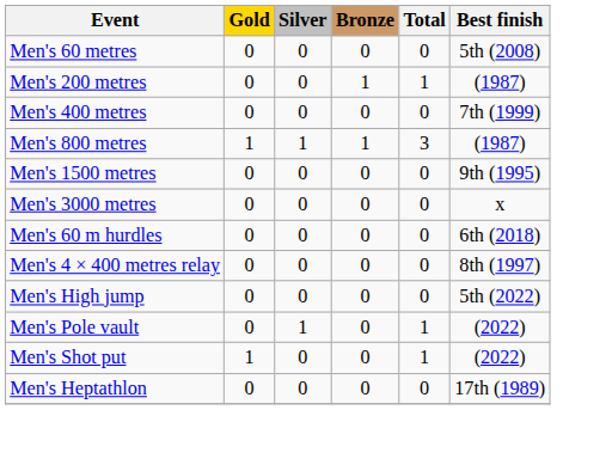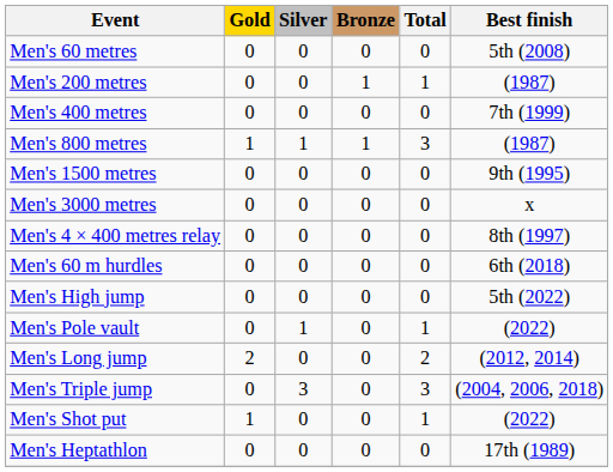rows swapped: Men's 60 m hurdles <-> Men's 4 × 400 metres relay
+ row: Men's Long jump | 2 | 0 | 0 | 2 | (2012, 2014)
+ row: Men's Triple jump | 0 | 3 | 0 | 3 | (2004, 2006, 2018)
